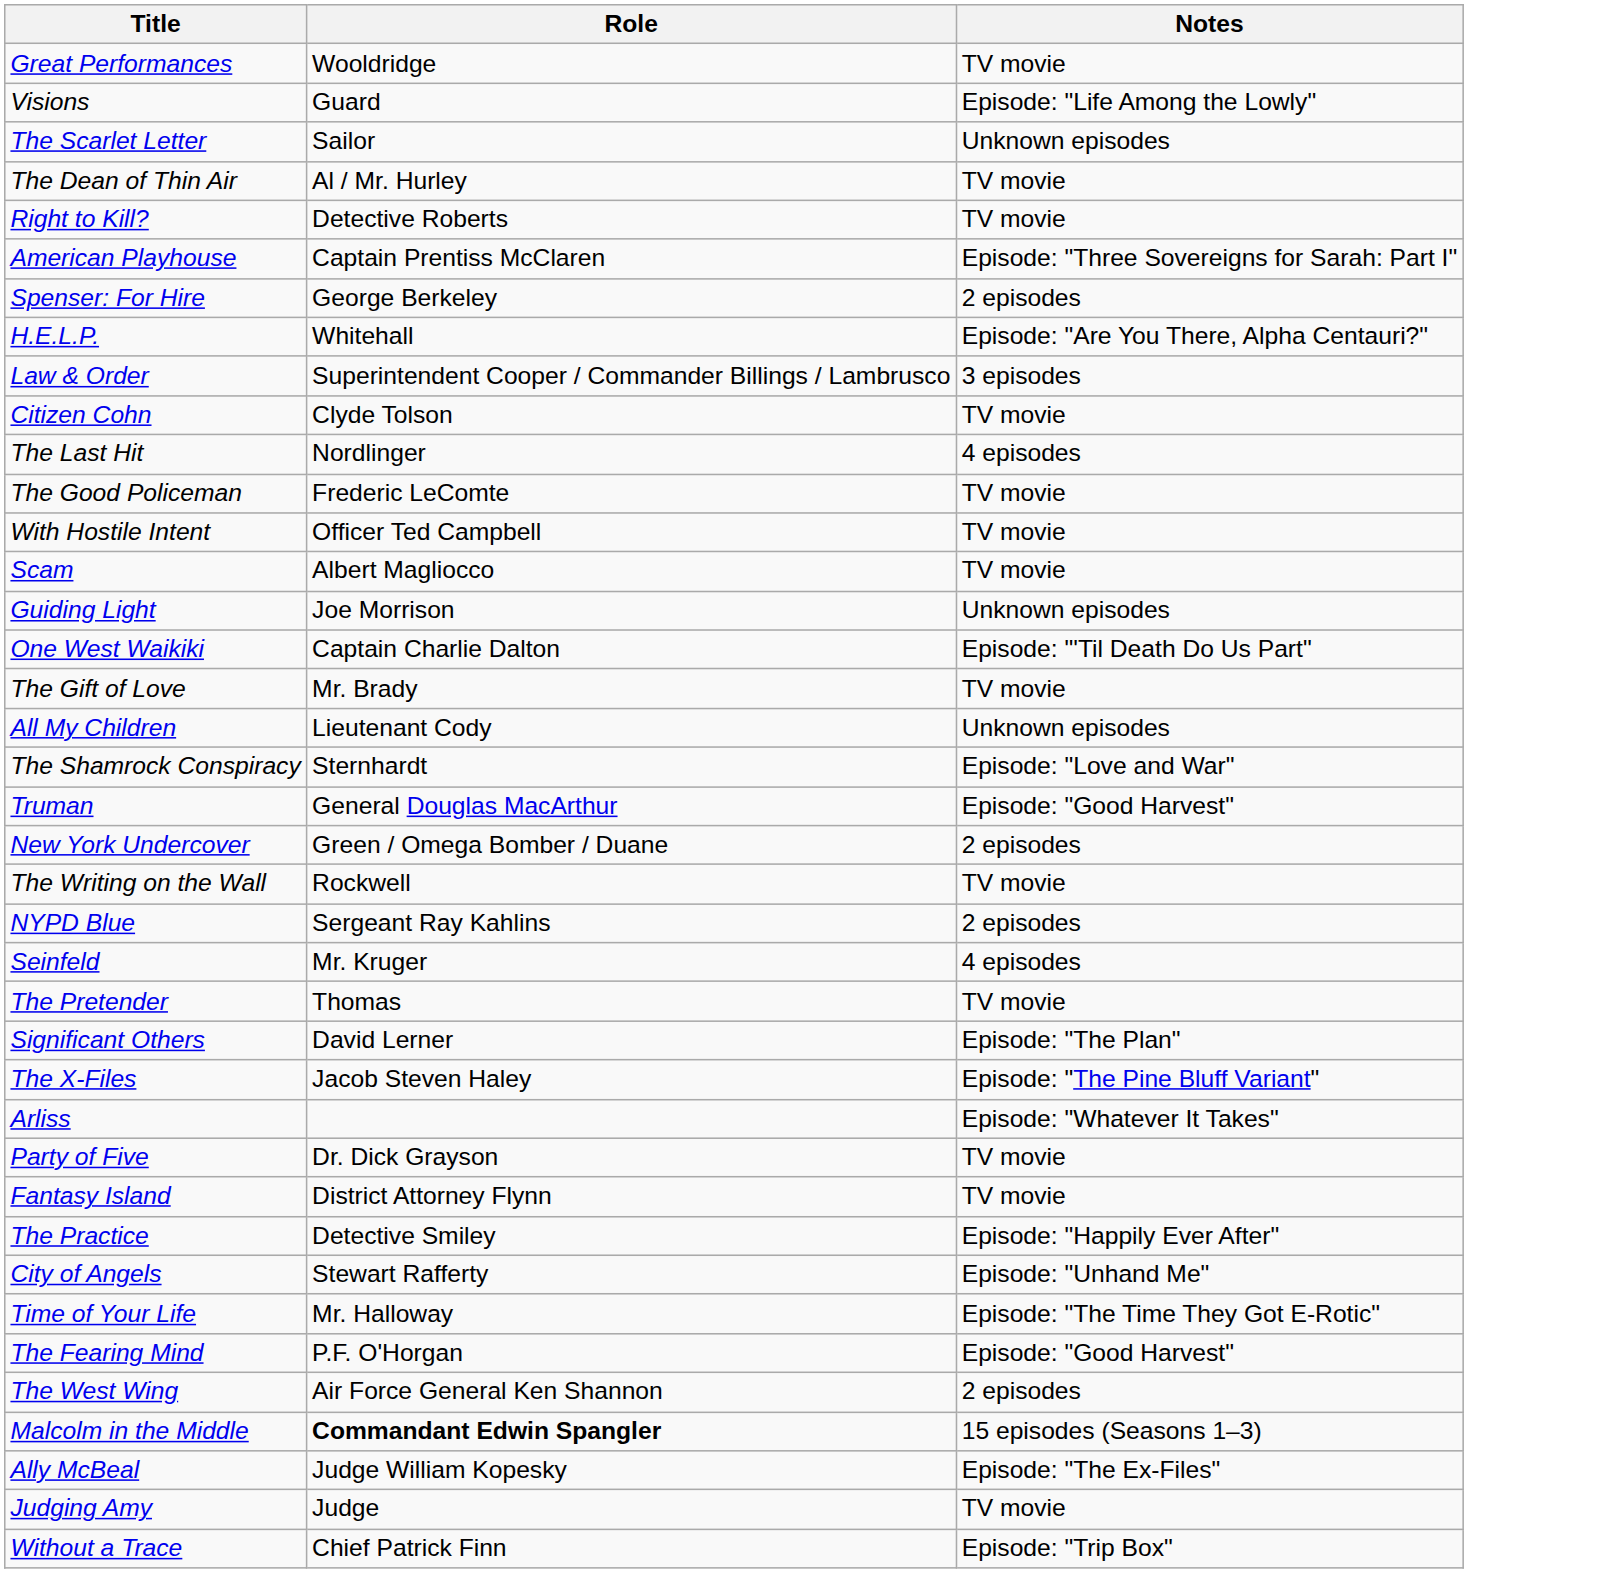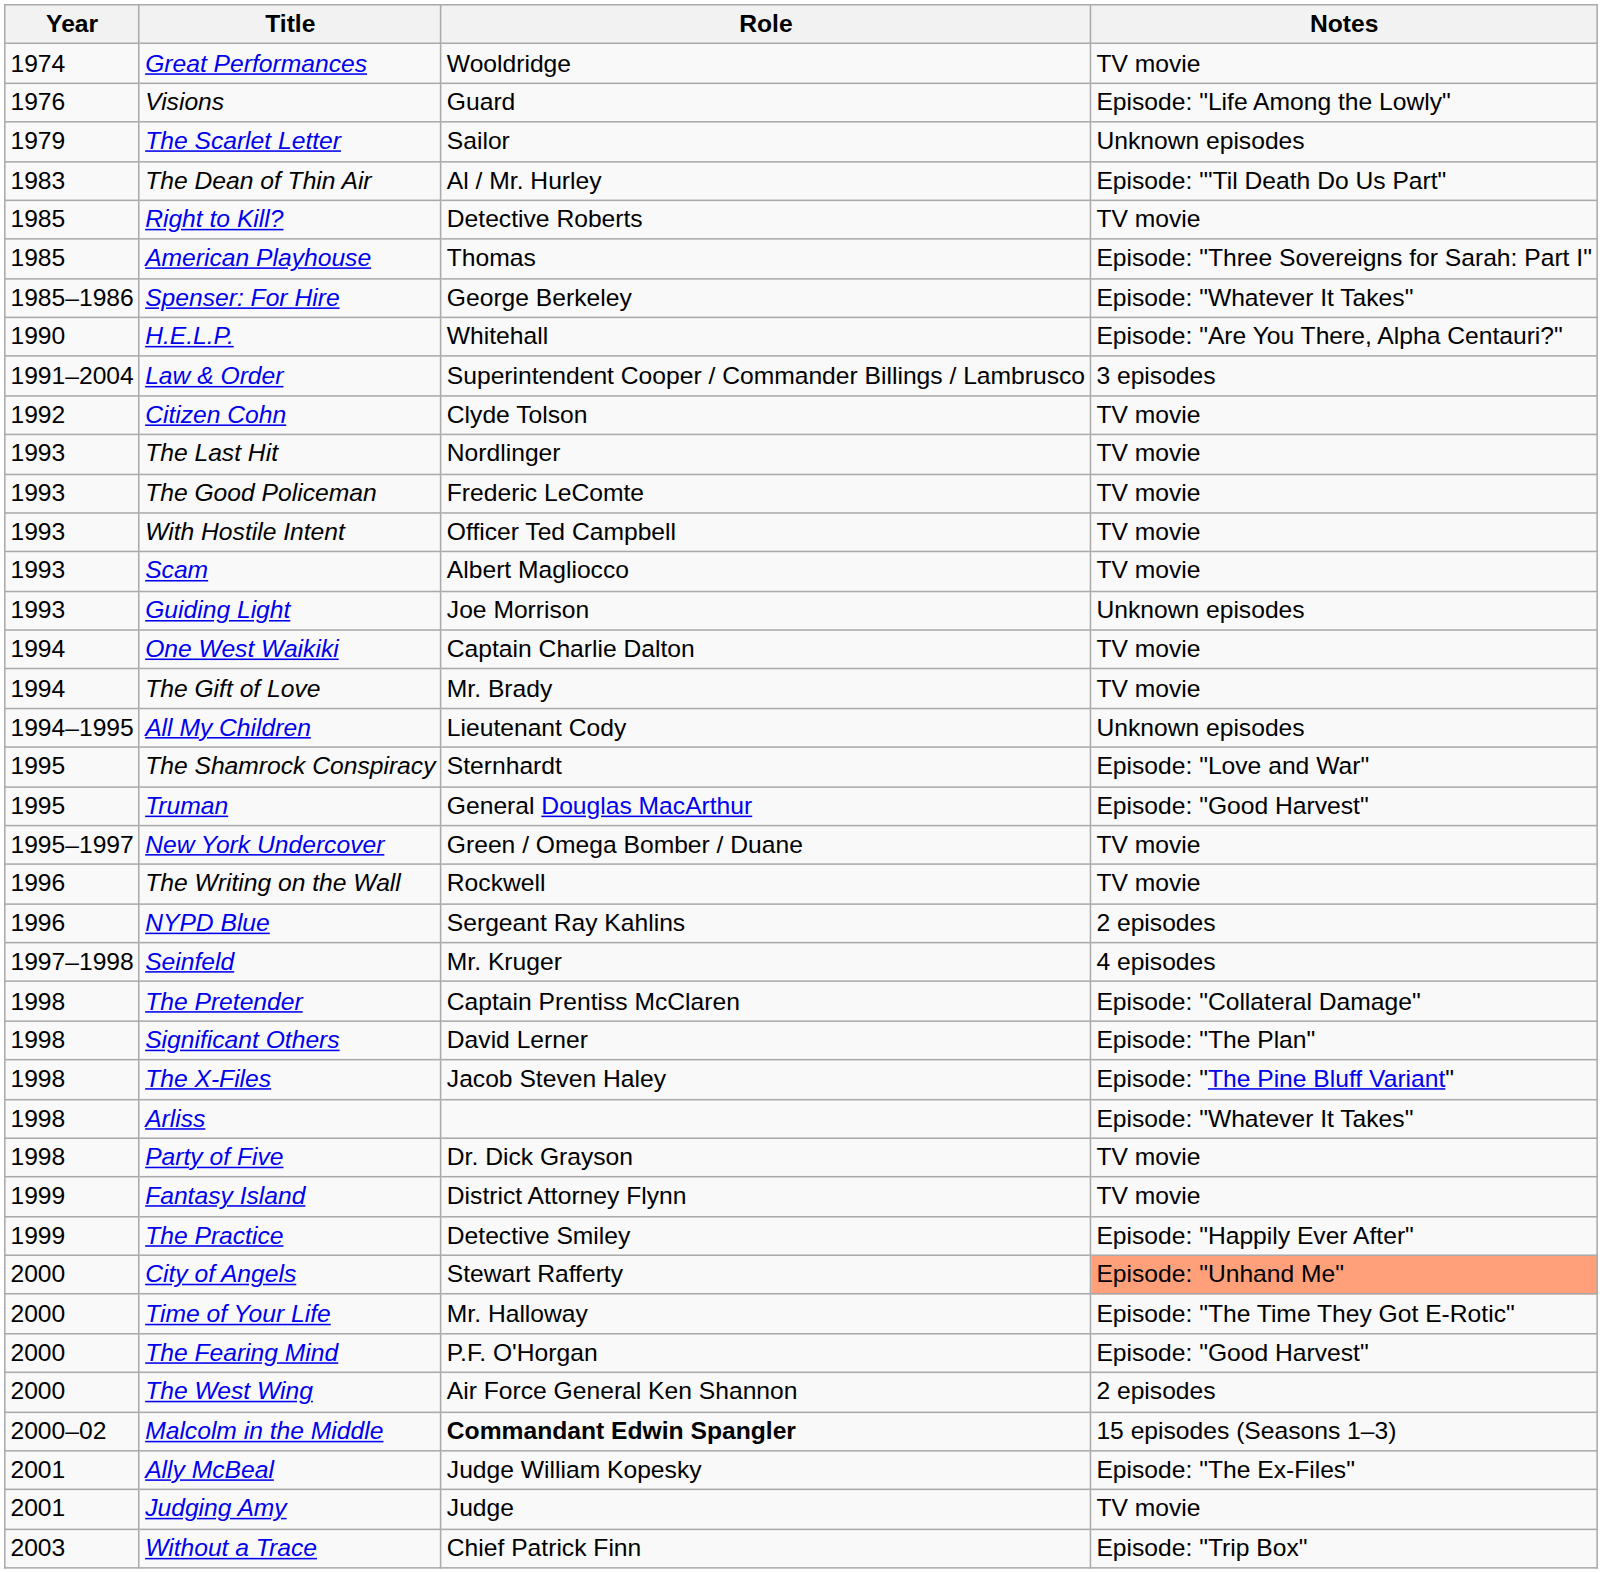+ column: Year | 1974 | 1976 | 1979 | 1983 | 1985 | 1985 | 1985–1986 | 1990 | 1991–2004 | 1992 | 1993 | 1993 | 1993 | 1993 | 1993 | 1994 | 1994 | 1994–1995 | 1995 | 1995 | 1995–1997 | 1996 | 1996 | 1997–1998 | 1998 | 1998 | 1998 | 1998 | 1998 | 1999 | 1999 | 2000 | 2000 | 2000 | 2000 | 2000–02 | 2001 | 2001 | 2003
The Dean of Thin Air | Notes: TV movie -> Episode: "'Til Death Do Us Part"
American Playhouse | Role: Captain Prentiss McClaren -> Thomas
Spenser: For Hire | Notes: 2 episodes -> Episode: "Whatever It Takes"
The Last Hit | Notes: 4 episodes -> TV movie
One West Waikiki | Notes: Episode: "'Til Death Do Us Part" -> TV movie
New York Undercover | Notes: 2 episodes -> TV movie
The Pretender | Role: Thomas -> Captain Prentiss McClaren
The Pretender | Notes: TV movie -> Episode: "Collateral Damage"
City of Angels | Notes: no background -> lightsalmon background
